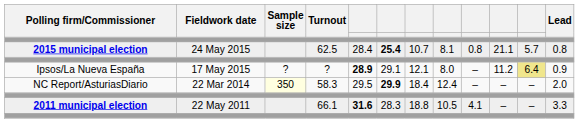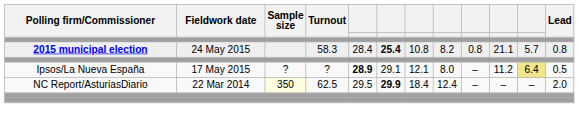2015 municipal election | Turnout: 62.5 -> 58.3
2015 municipal election | column 7: 10.7 -> 10.8
2015 municipal election | column 8: 8.1 -> 8.2
Ipsos/La Nueva España | Lead: 0.9 -> 0.5
NC Report/AsturiasDiario | Turnout: 58.3 -> 62.5
- row: 2011 municipal election | 22 May 2011 | 66.1 | 31.6 | 28.3 | 18.8 | 10.5 | 4.1 | – | – | 3.3
